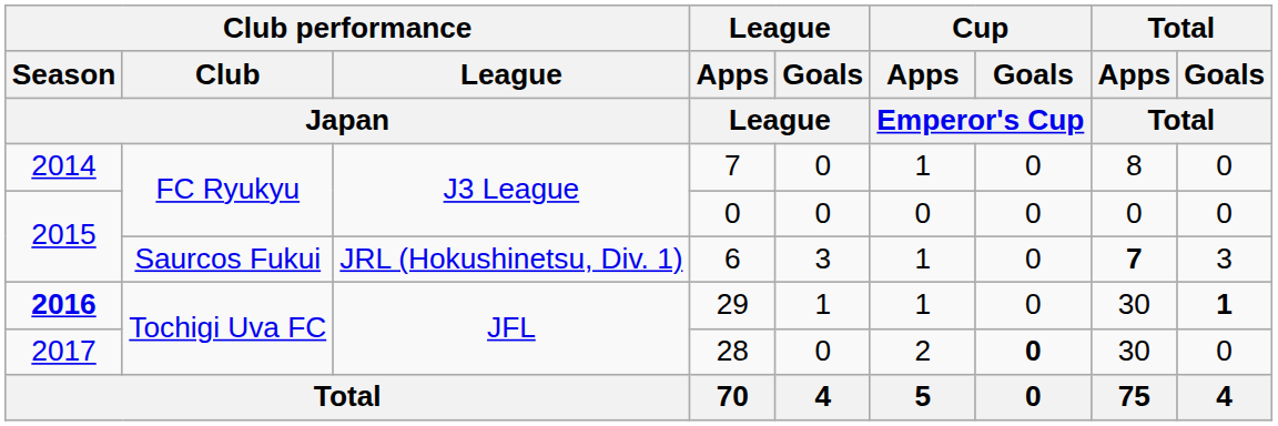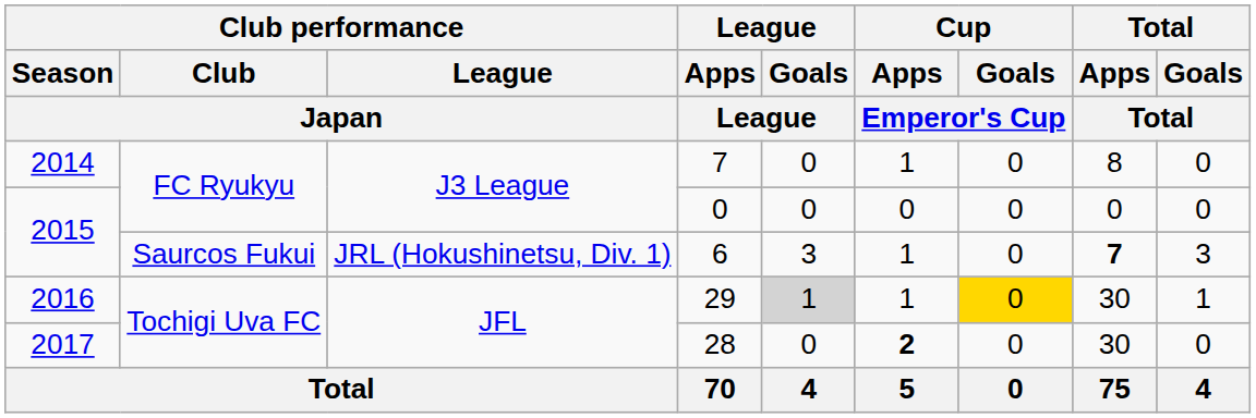29 | Club performance / Season / Japan: bold -> normal
29 | League / Goals / League: no background -> lightgrey background
29 | Cup / Goals / Emperor's Cup: no background -> gold background
29 | Total / Goals / Total: bold -> normal
28 | Cup / Apps / Emperor's Cup: normal -> bold
28 | Cup / Goals / Emperor's Cup: bold -> normal
